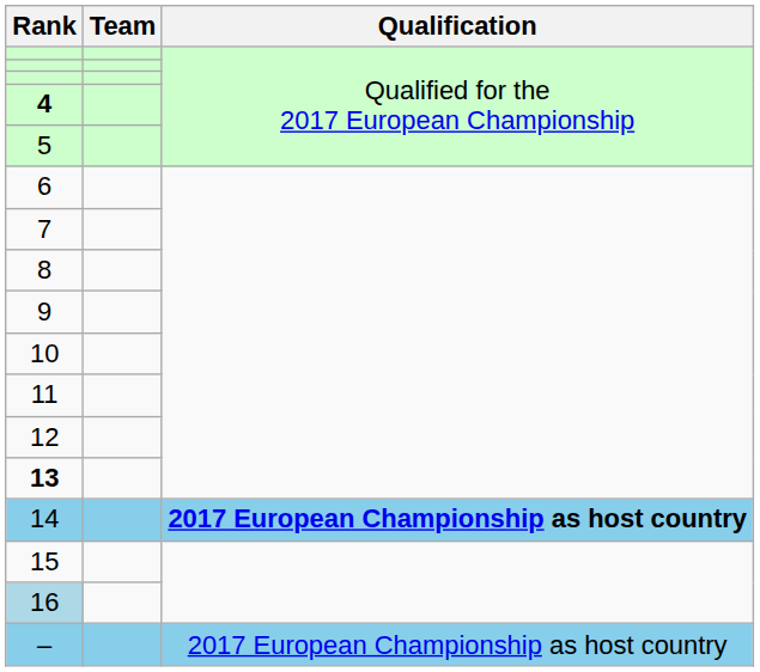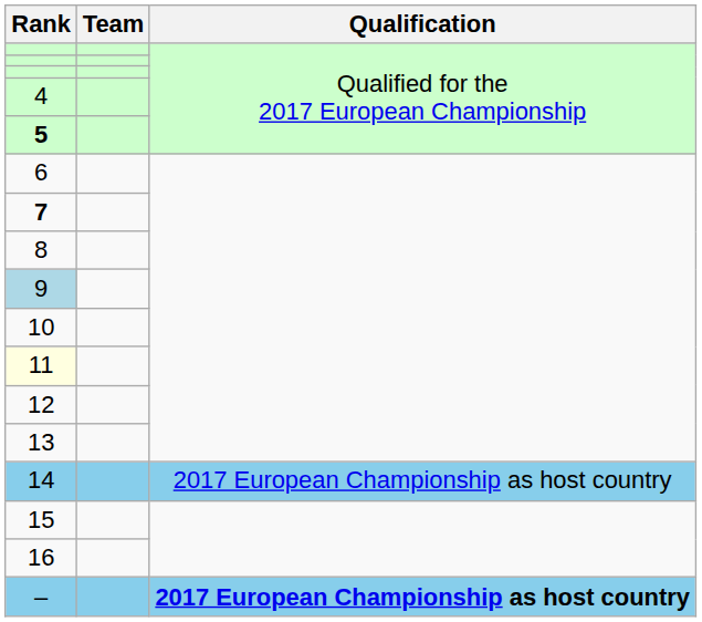4 | Rank: bold -> normal
5 | Rank: normal -> bold
7 | Rank: normal -> bold
9 | Rank: no background -> lightblue background
11 | Rank: no background -> lightyellow background
13 | Rank: bold -> normal
14 | Qualification: bold -> normal
16 | Rank: lightblue background -> no background
– | Qualification: normal -> bold
